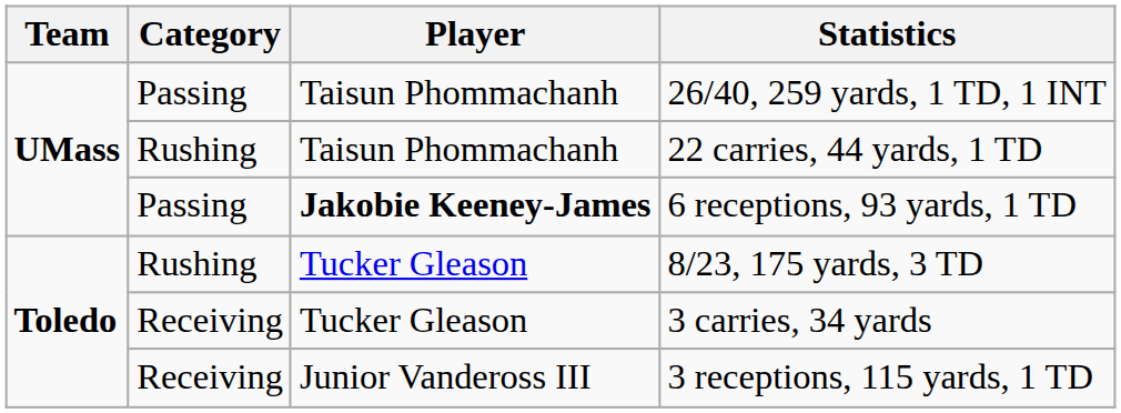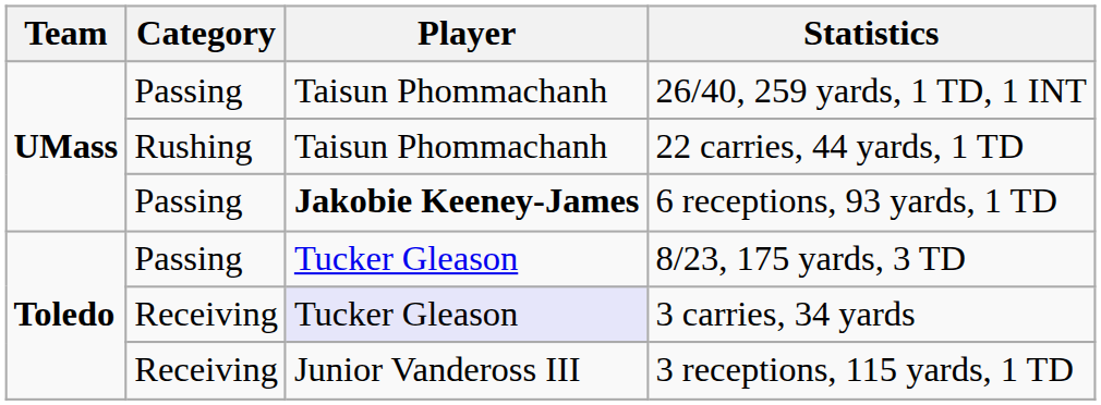8/23, 175 yards, 3 TD | Category: Rushing -> Passing
3 carries, 34 yards | Player: no background -> lavender background
